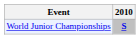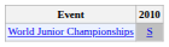World Junior Championships | 2010: bold -> normal
